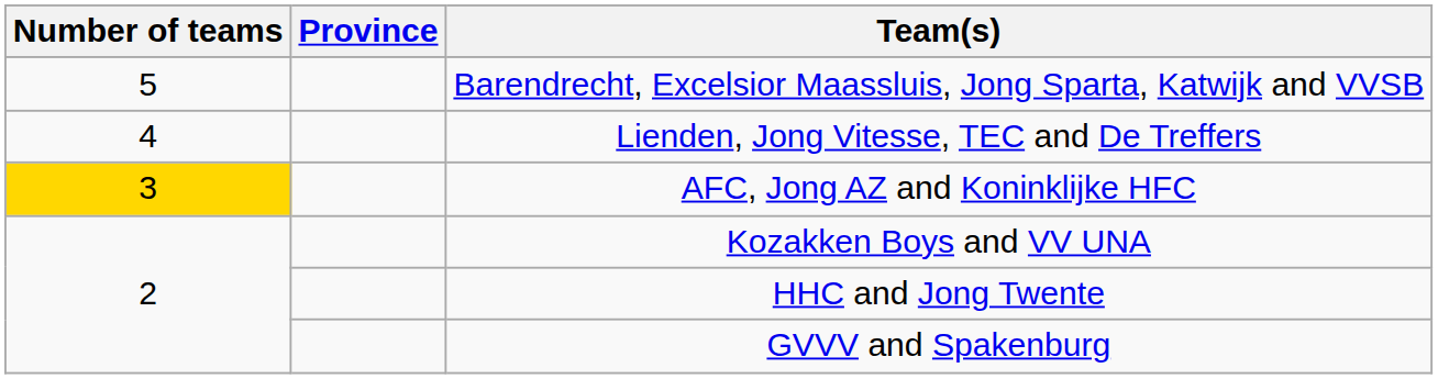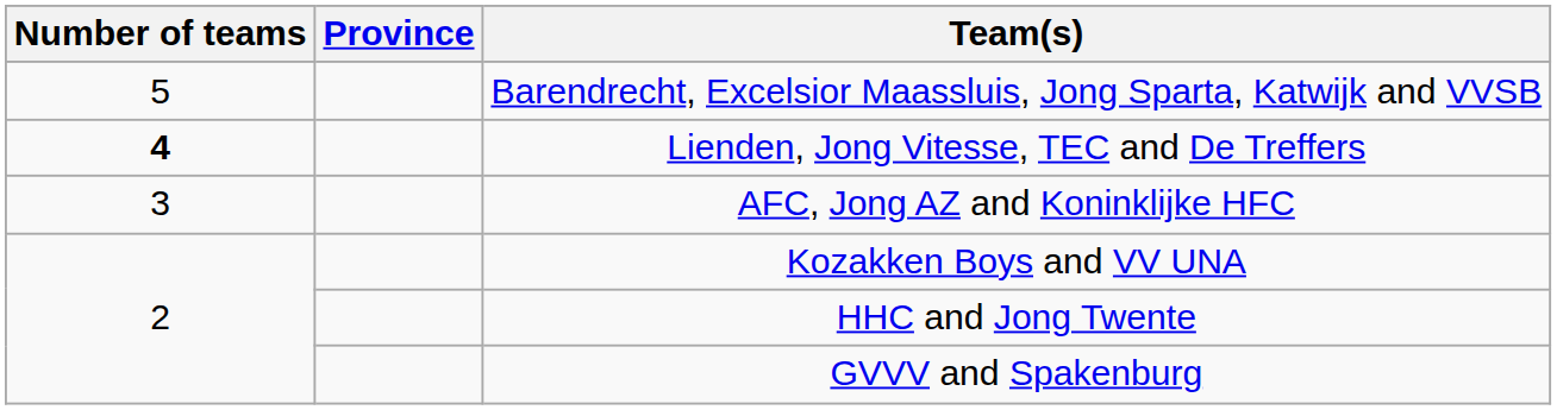Lienden, Jong Vitesse, TEC and De Treffers | Number of teams: normal -> bold
AFC, Jong AZ and Koninklijke HFC | Number of teams: gold background -> no background
